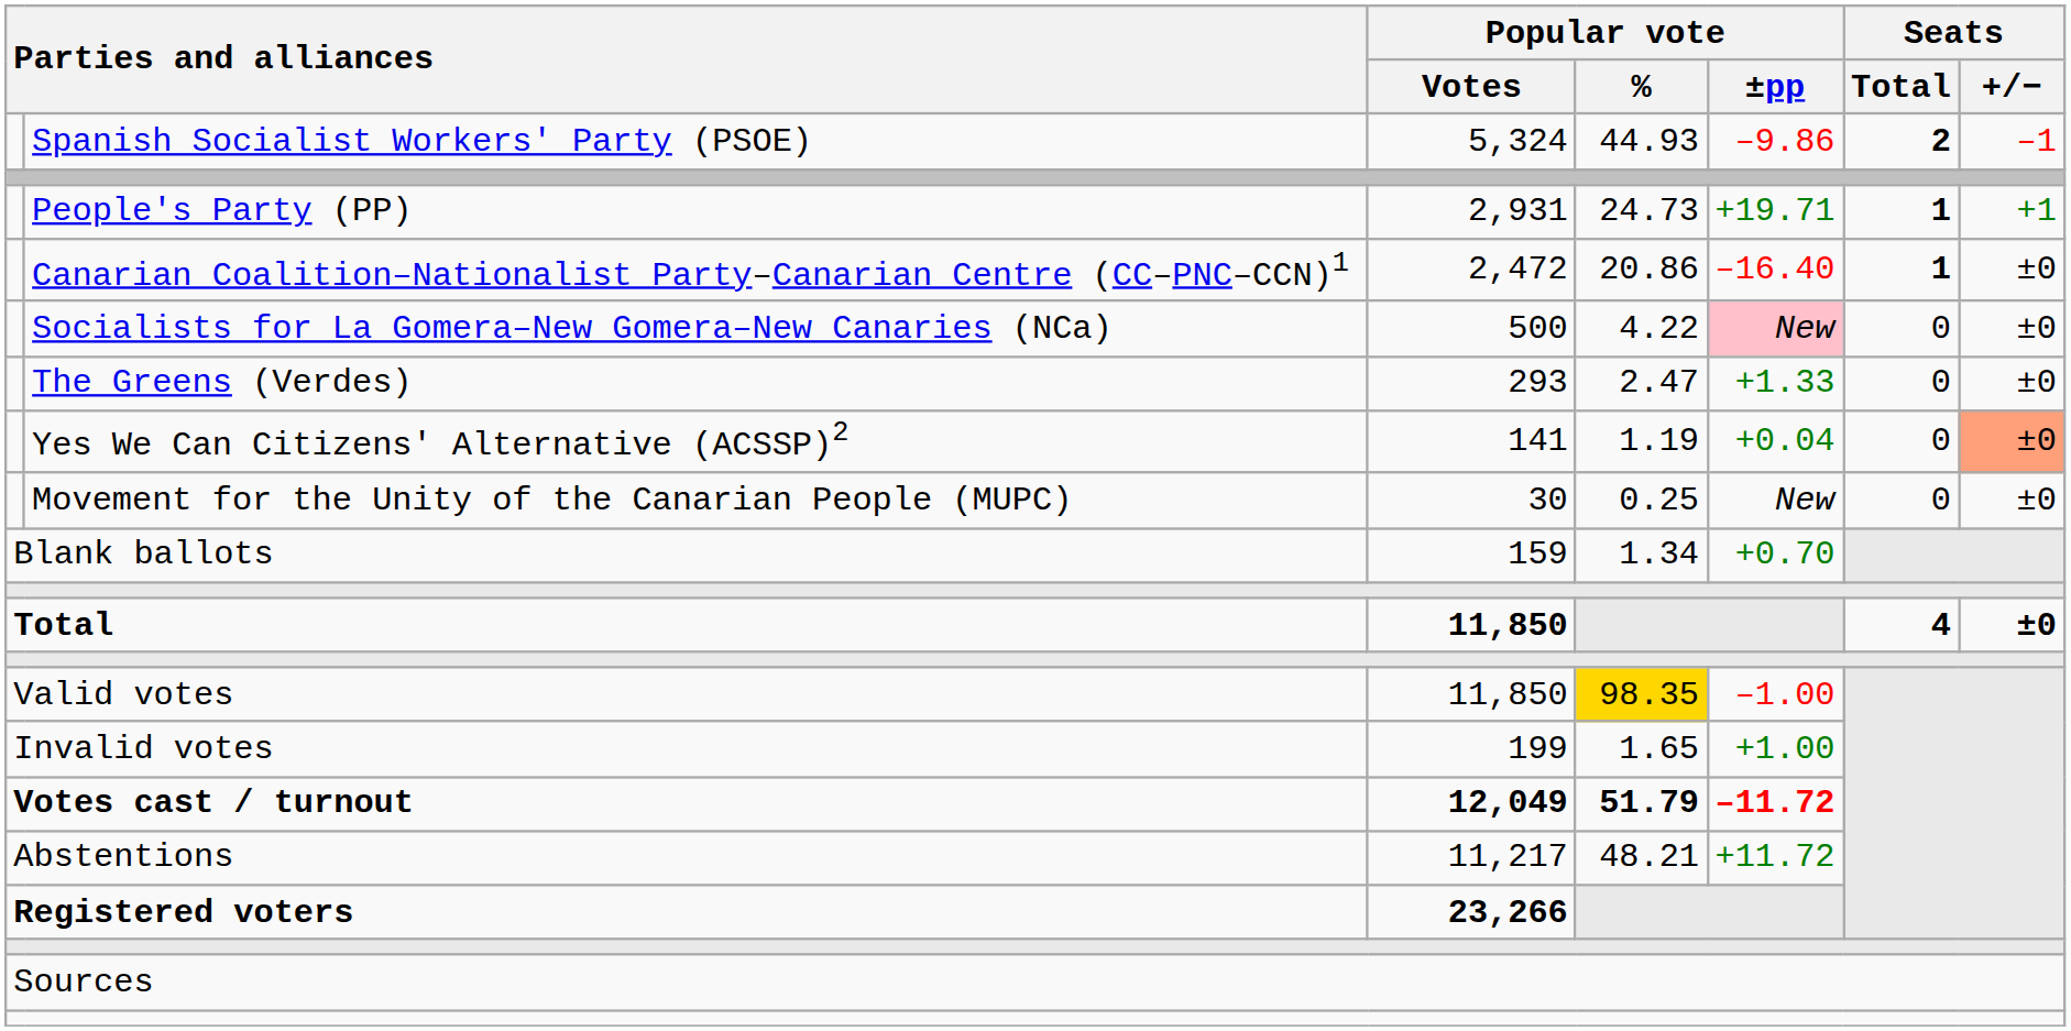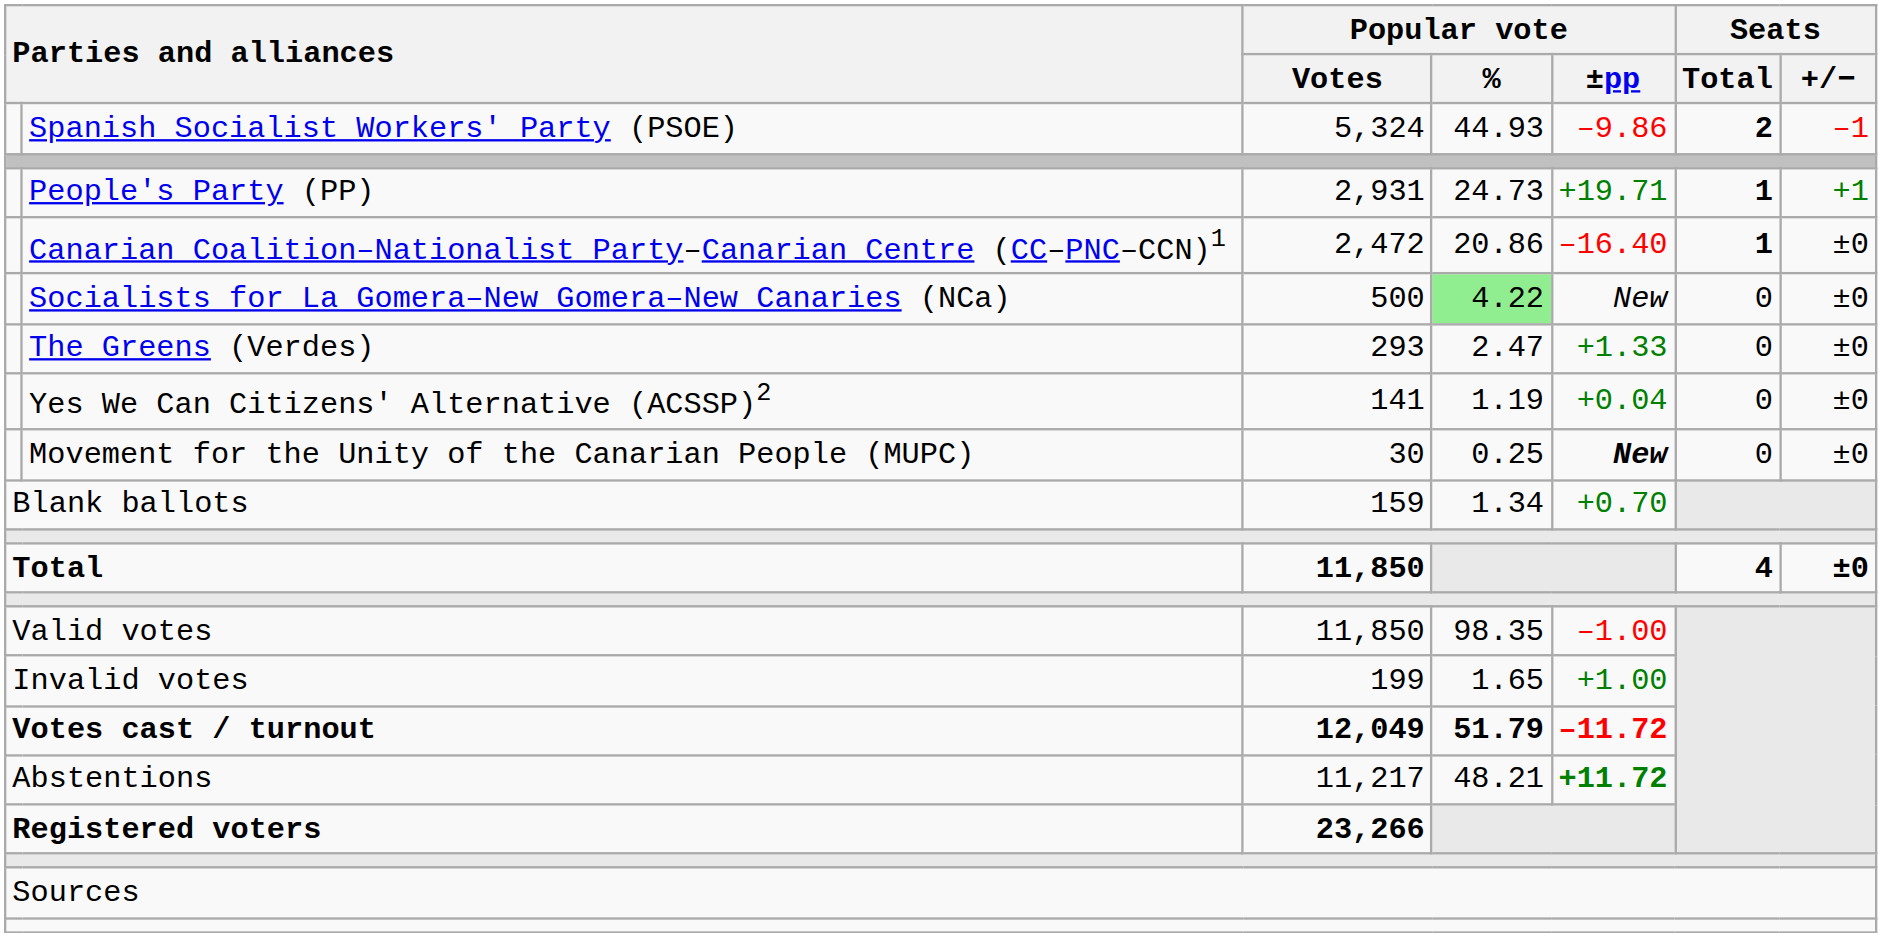Socialists for La Gomera–New Gomera–New Canaries (NCa) | Popular vote / %: no background -> lightgreen background
Socialists for La Gomera–New Gomera–New Canaries (NCa) | Popular vote / ±pp: pink background -> no background
Yes We Can Citizens' Alternative (ACSSP)2 | Seats / +/−: lightsalmon background -> no background
Movement for the Unity of the Canarian People (MUPC) | Popular vote / ±pp: normal -> bold
Valid votes | Popular vote / %: gold background -> no background
Abstentions | Popular vote / ±pp: normal -> bold
